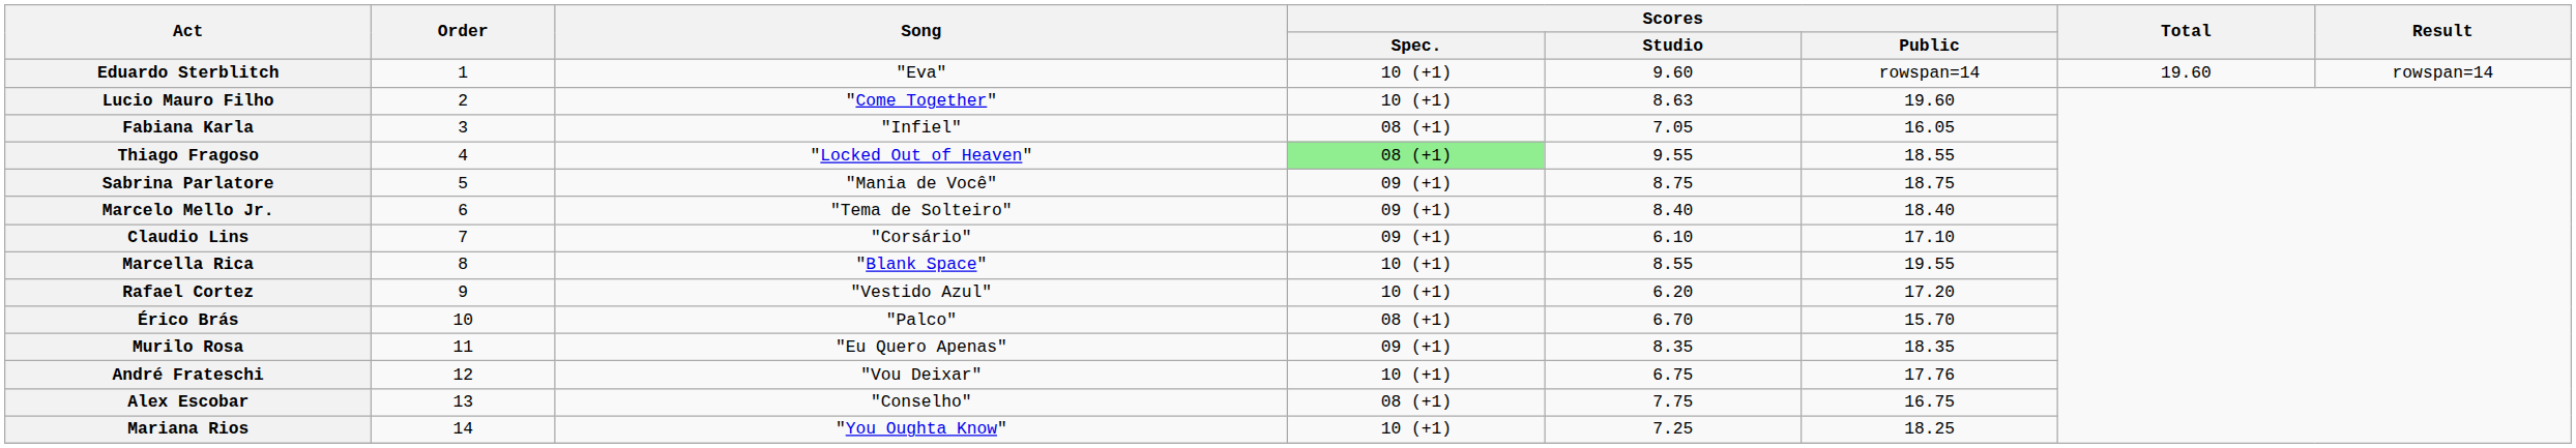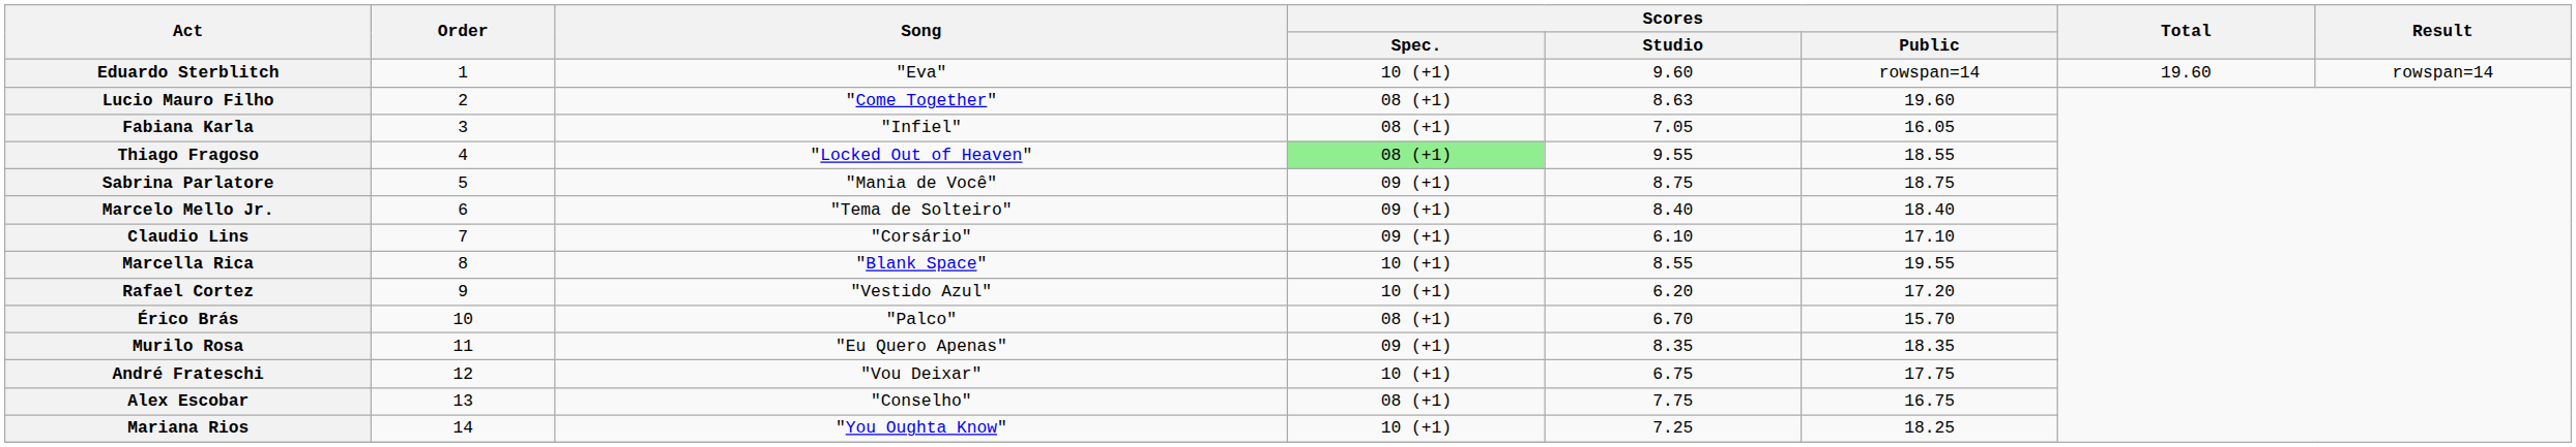Lucio Mauro Filho | Scores / Spec.: 10 (+1) -> 08 (+1)
André Frateschi | Scores / Public: 17.76 -> 17.75
